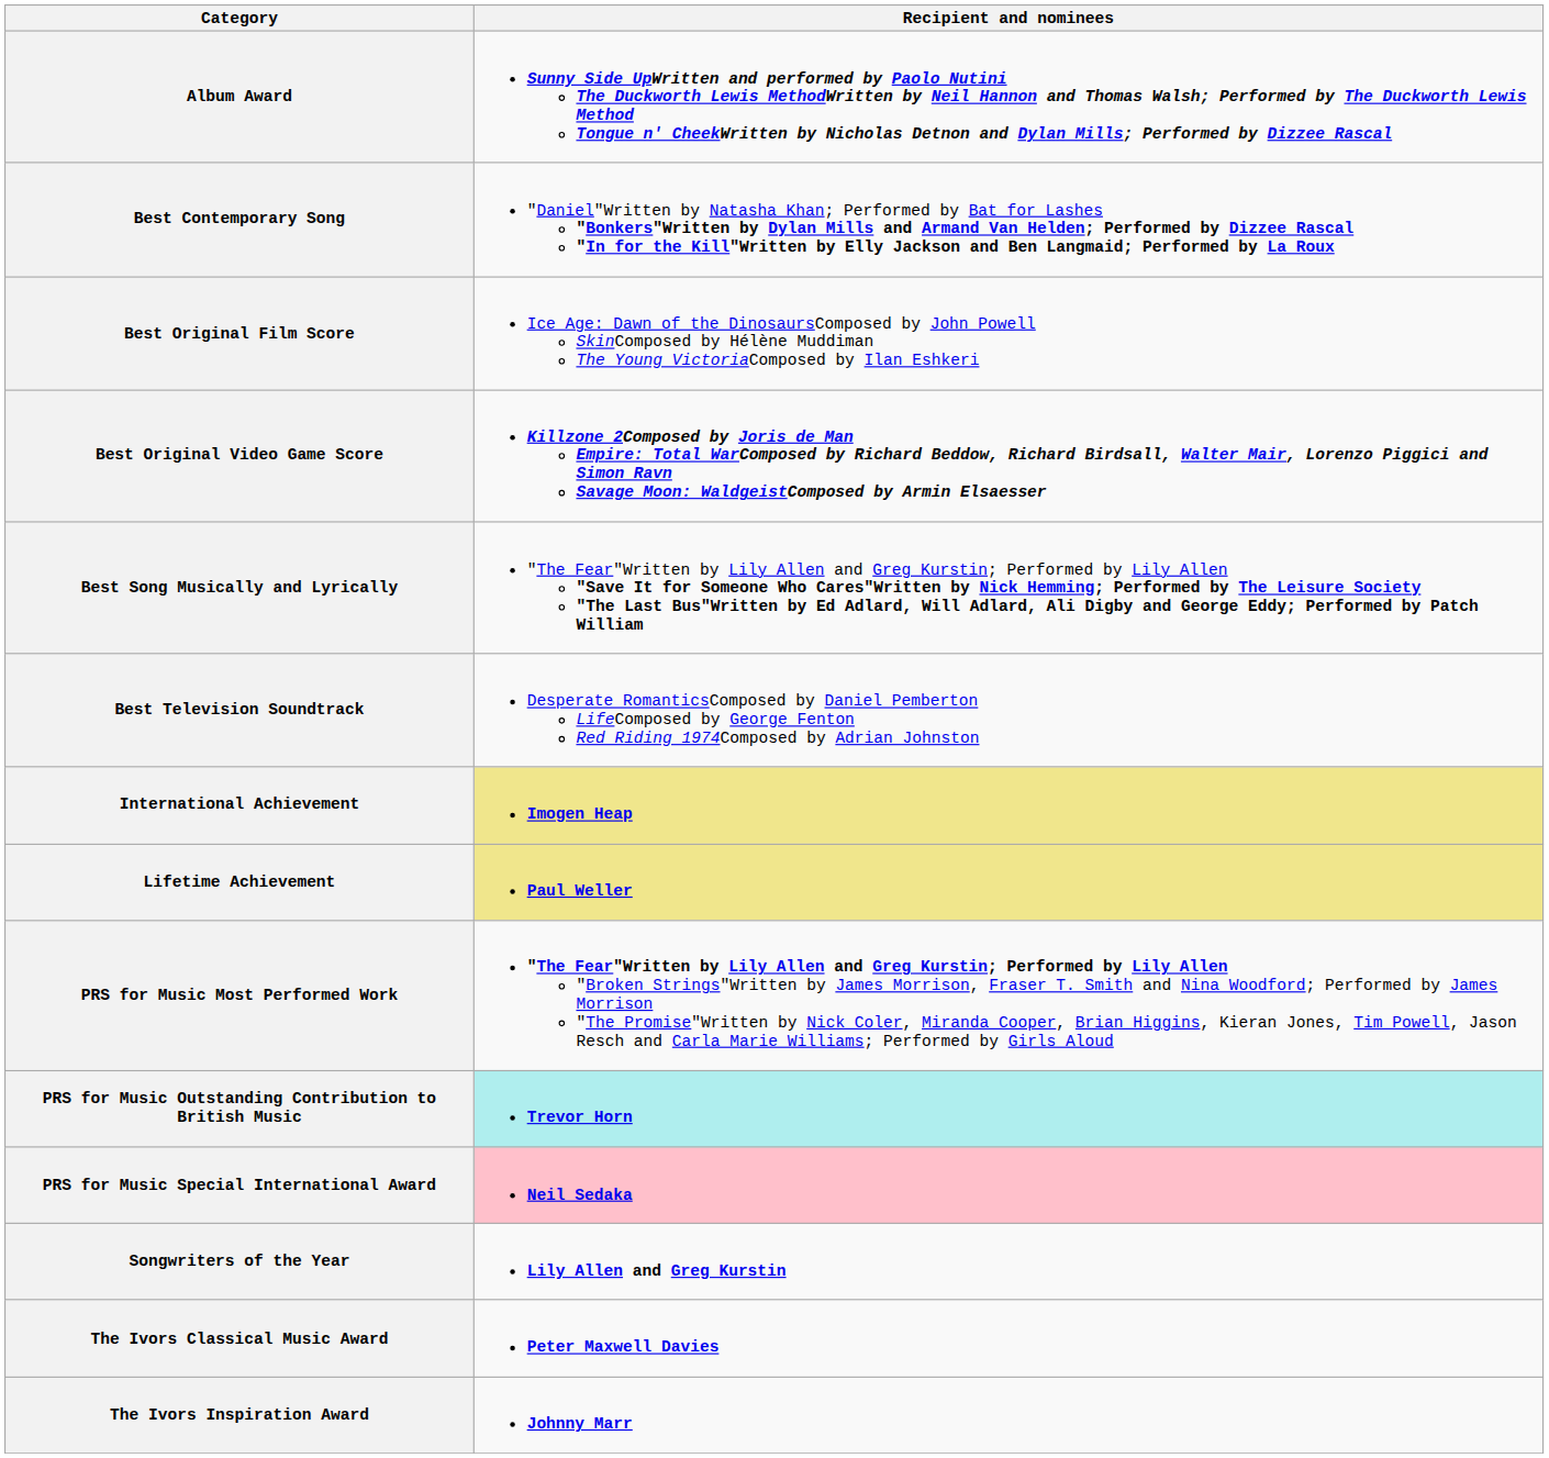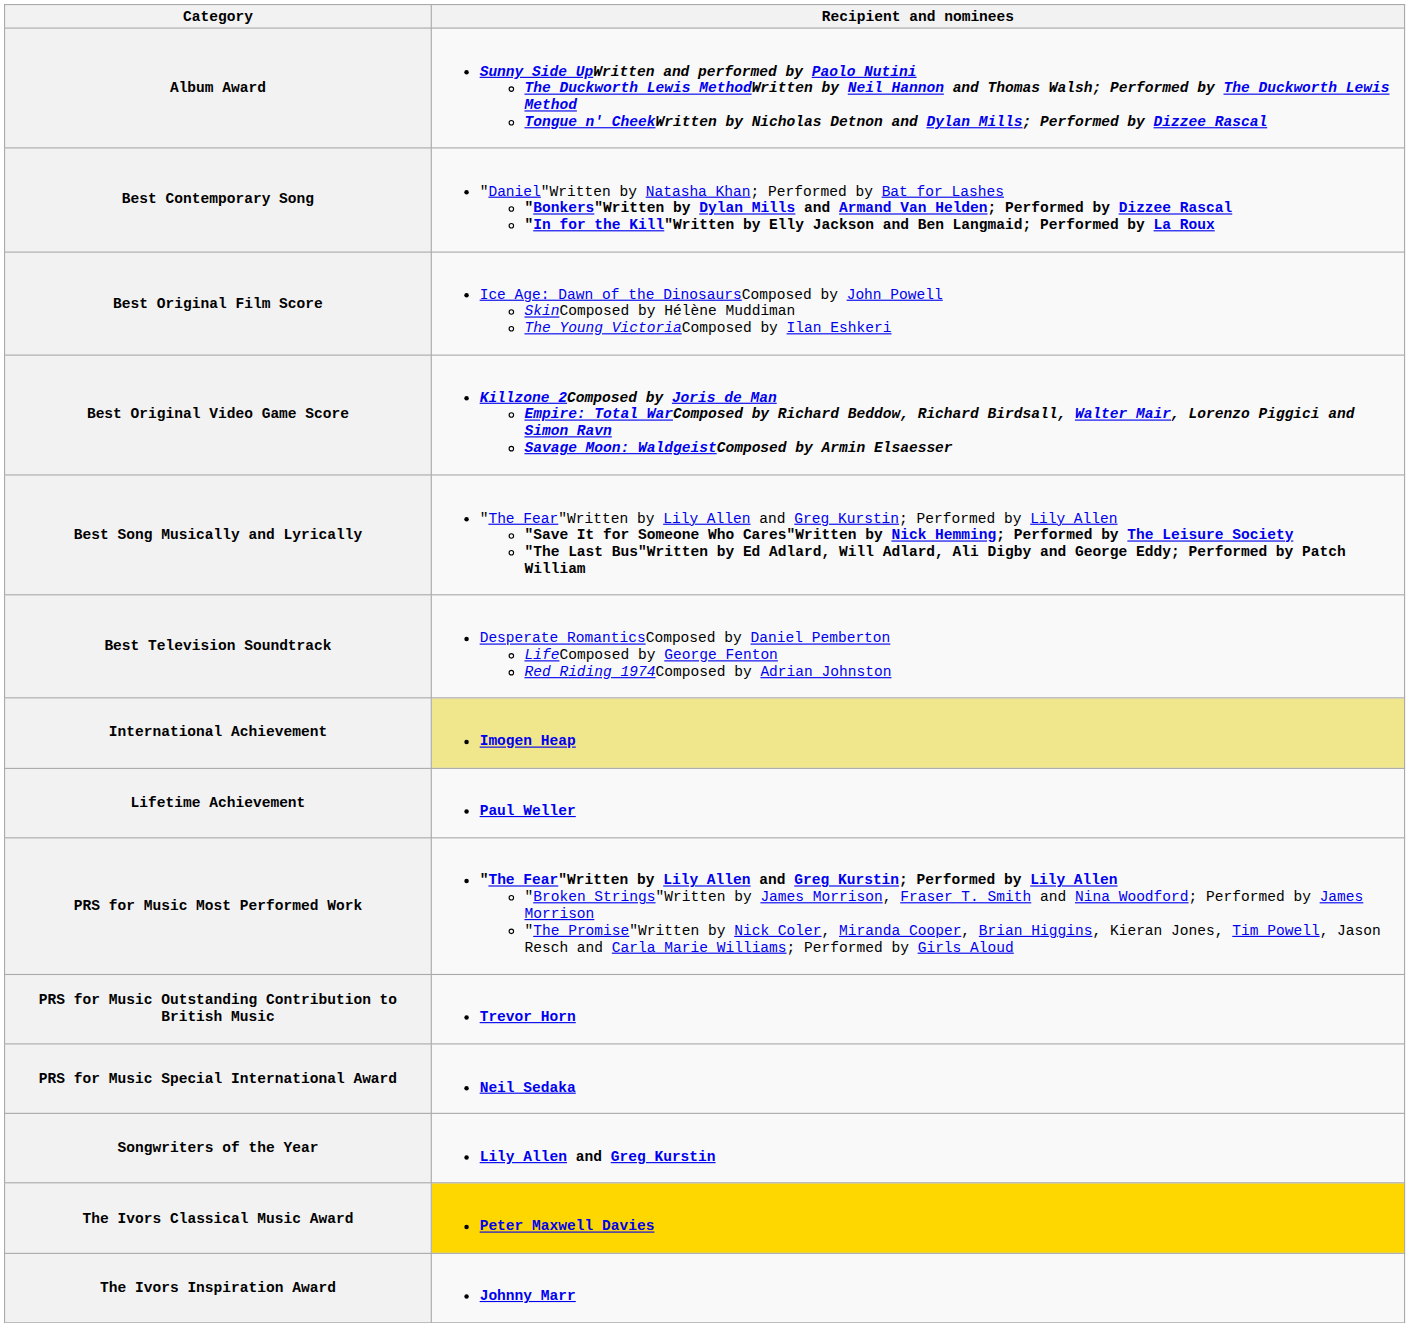Lifetime Achievement | Recipient and nominees: khaki background -> no background
PRS for Music Outstanding Contribution to British Music | Recipient and nominees: paleturquoise background -> no background
PRS for Music Special International Award | Recipient and nominees: pink background -> no background
The Ivors Classical Music Award | Recipient and nominees: no background -> gold background
